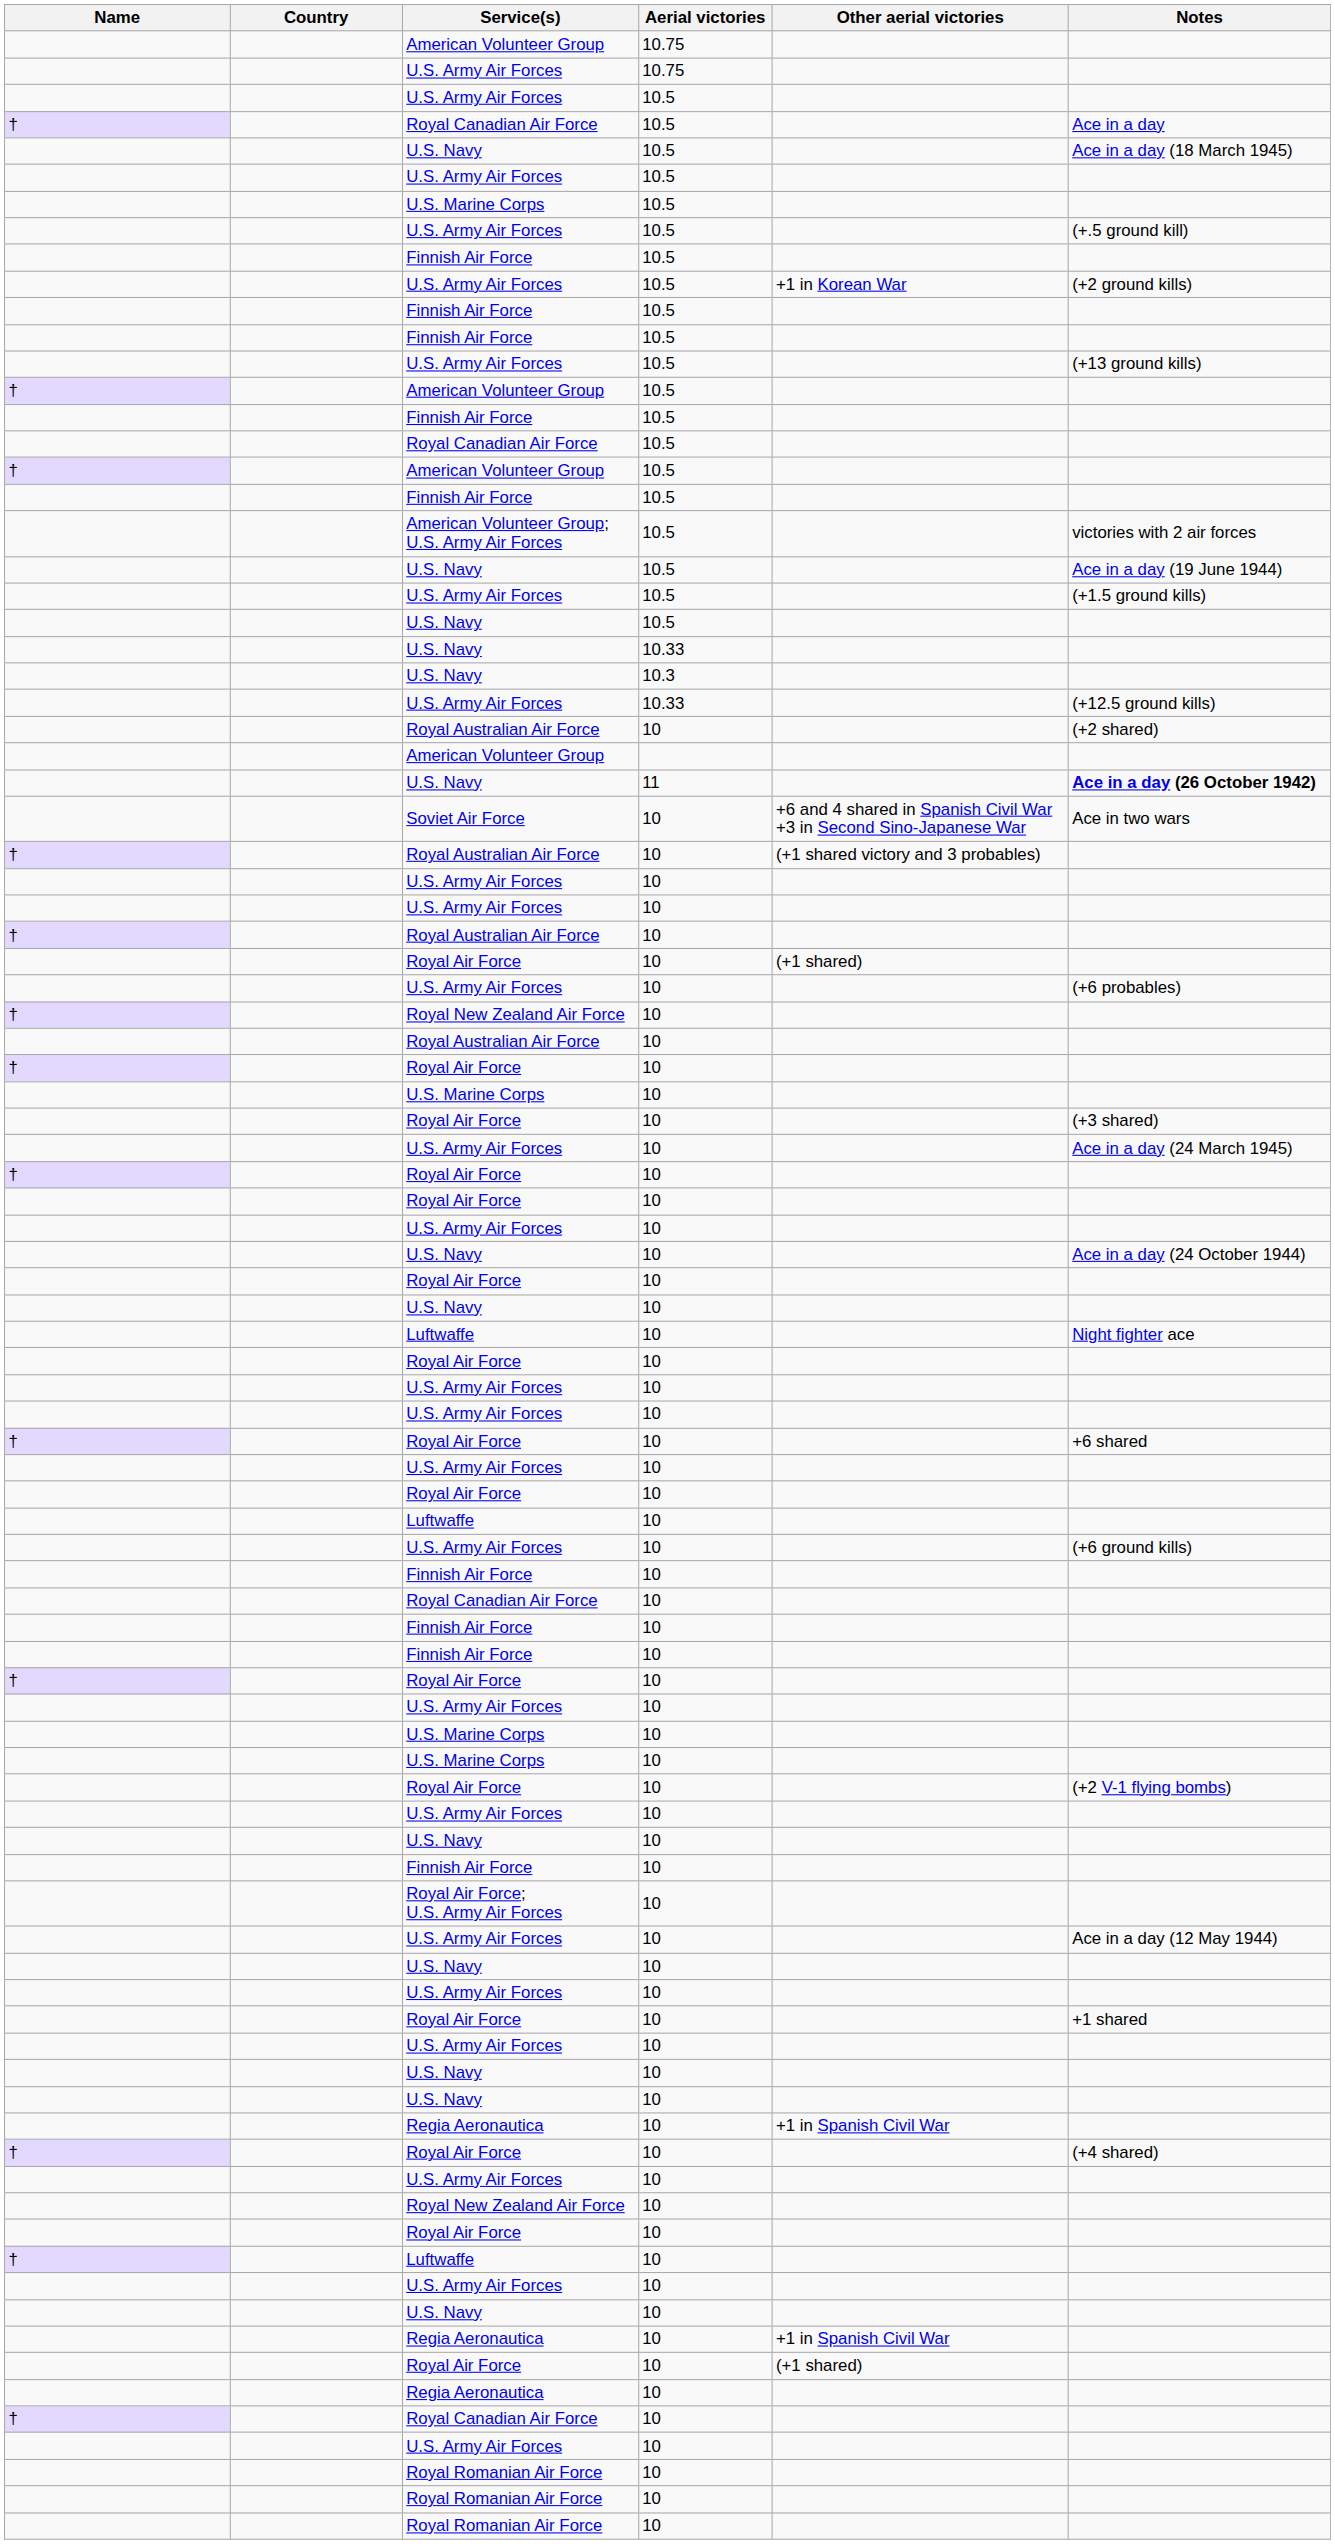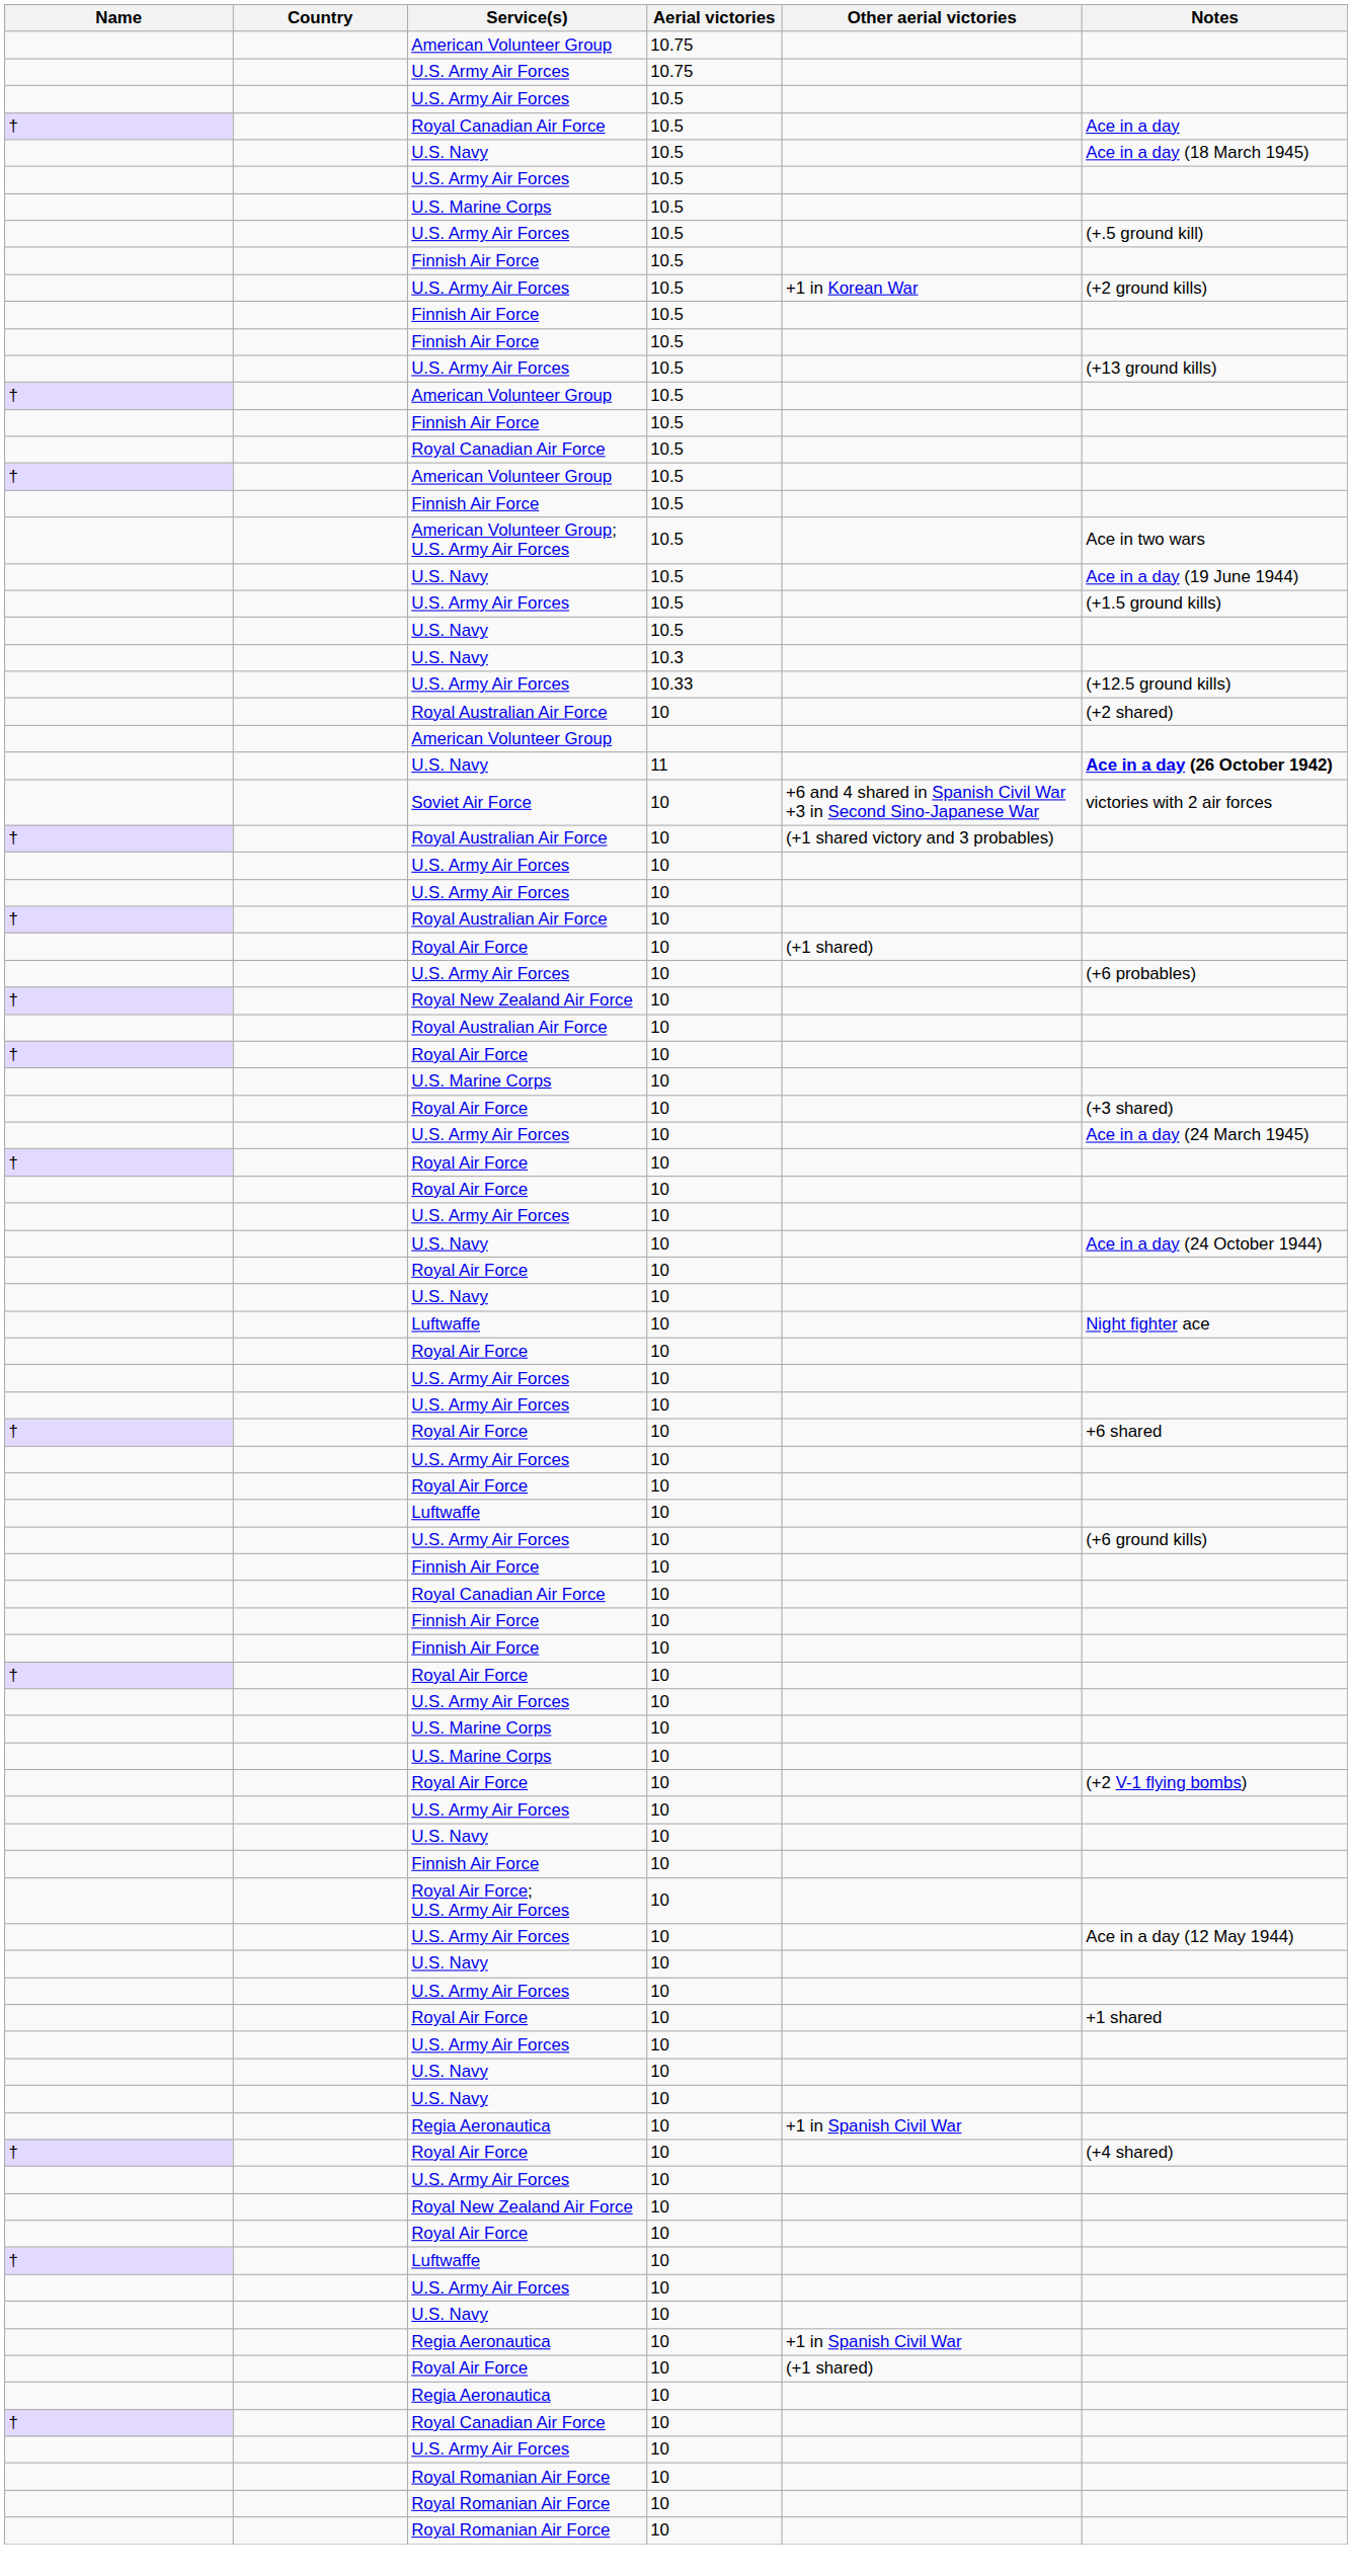American Volunteer Group; U.S. Army Air Forces | Notes: victories with 2 air forces -> Ace in two wars
- row: U.S. Navy | 10.33
Soviet Air Force | Notes: Ace in two wars -> victories with 2 air forces
